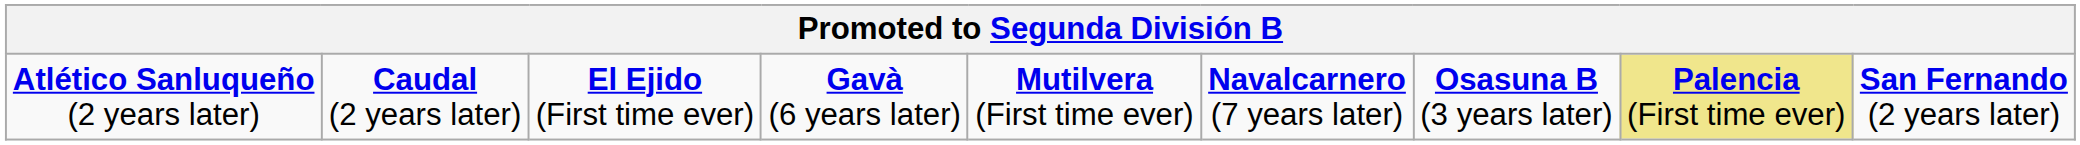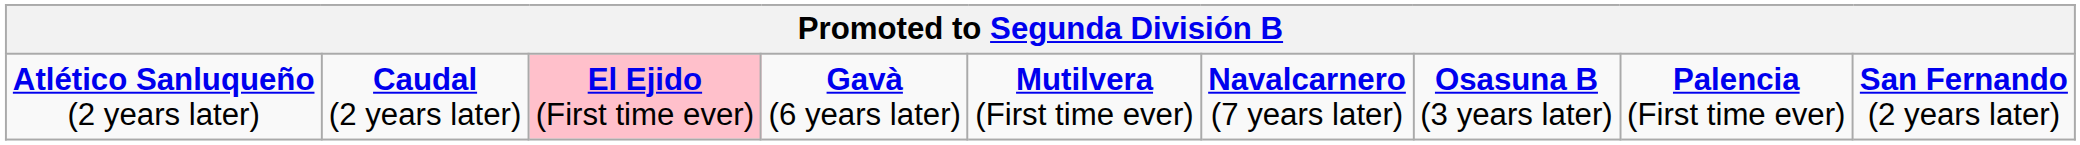Atlético Sanluqueño (2 years later) | column 3: no background -> pink background
Atlético Sanluqueño (2 years later) | column 8: khaki background -> no background
